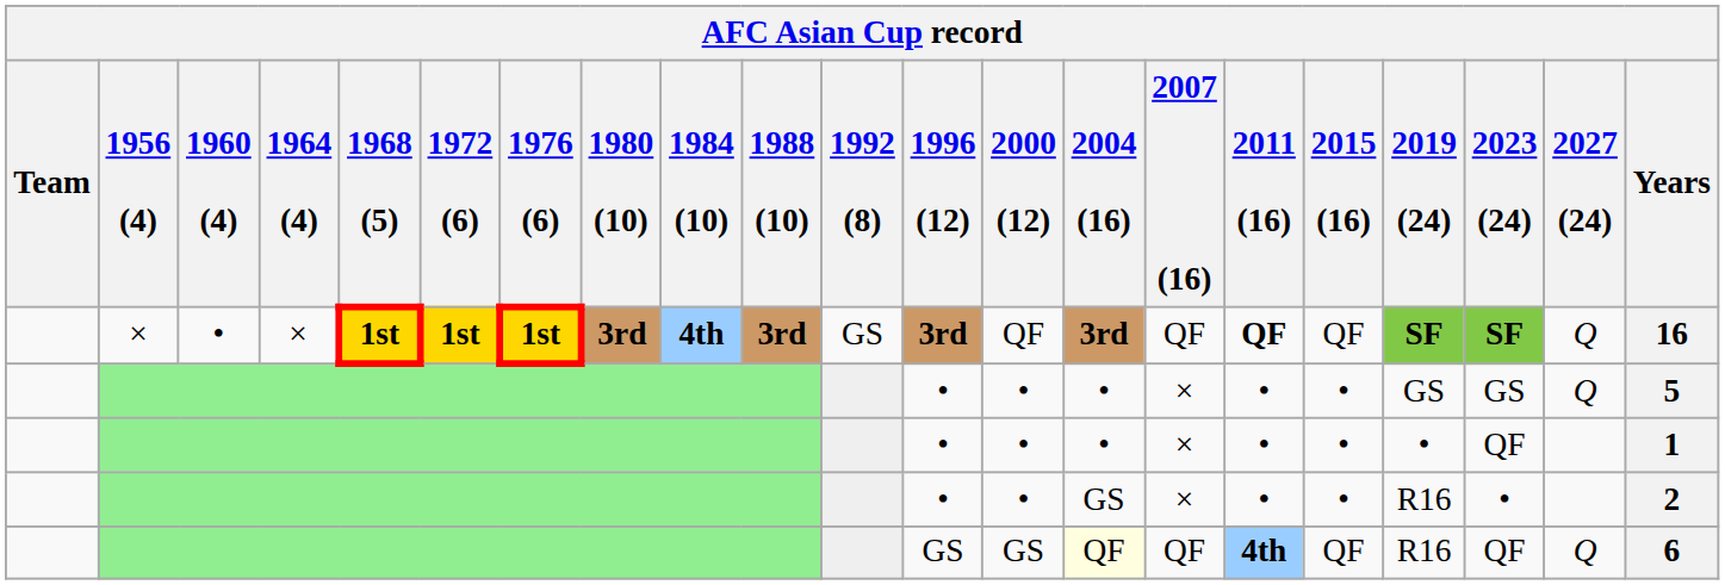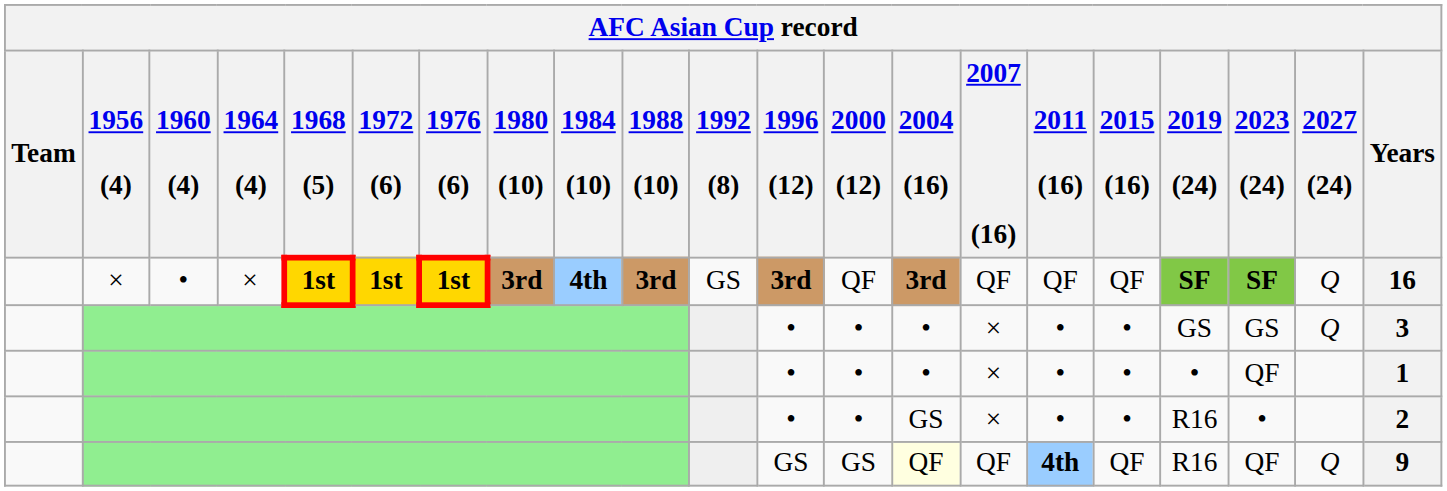row 3 | 2011 (16): bold -> normal
row 4 | Years: 5 -> 3
row 7 | Years: 6 -> 9
